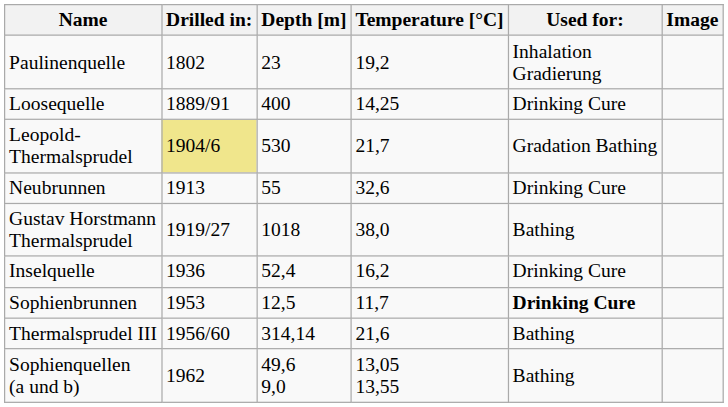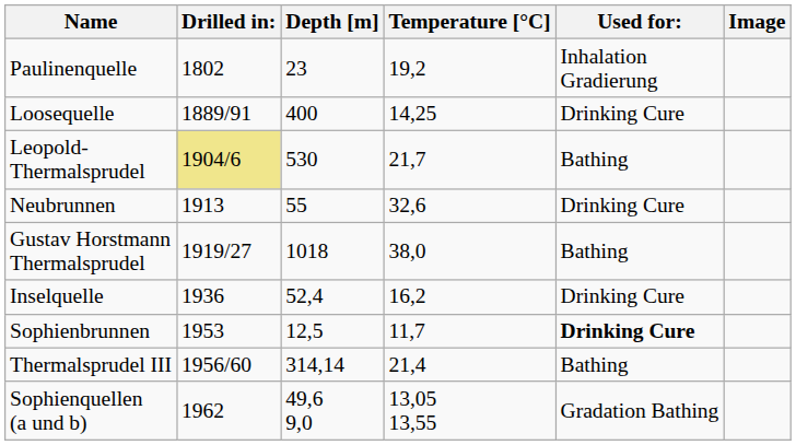Leopold- Thermalsprudel | Used for:: Gradation Bathing -> Bathing
Thermalsprudel III | Temperature [°C]: 21,6 -> 21,4
Sophienquellen (a und b) | Used for:: Bathing -> Gradation Bathing
